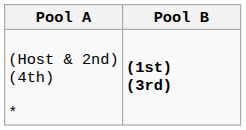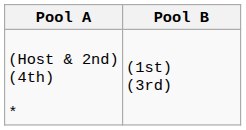(Host & 2nd) (4th) * | Pool B: bold -> normal
